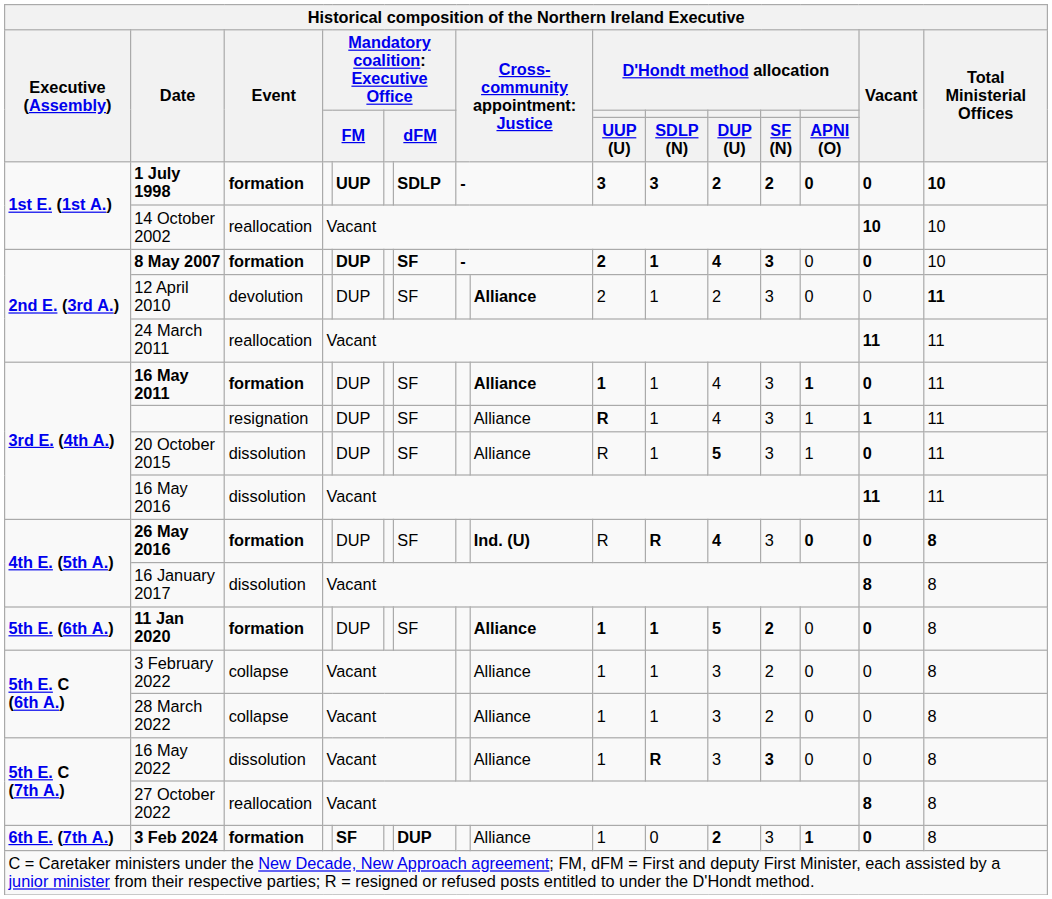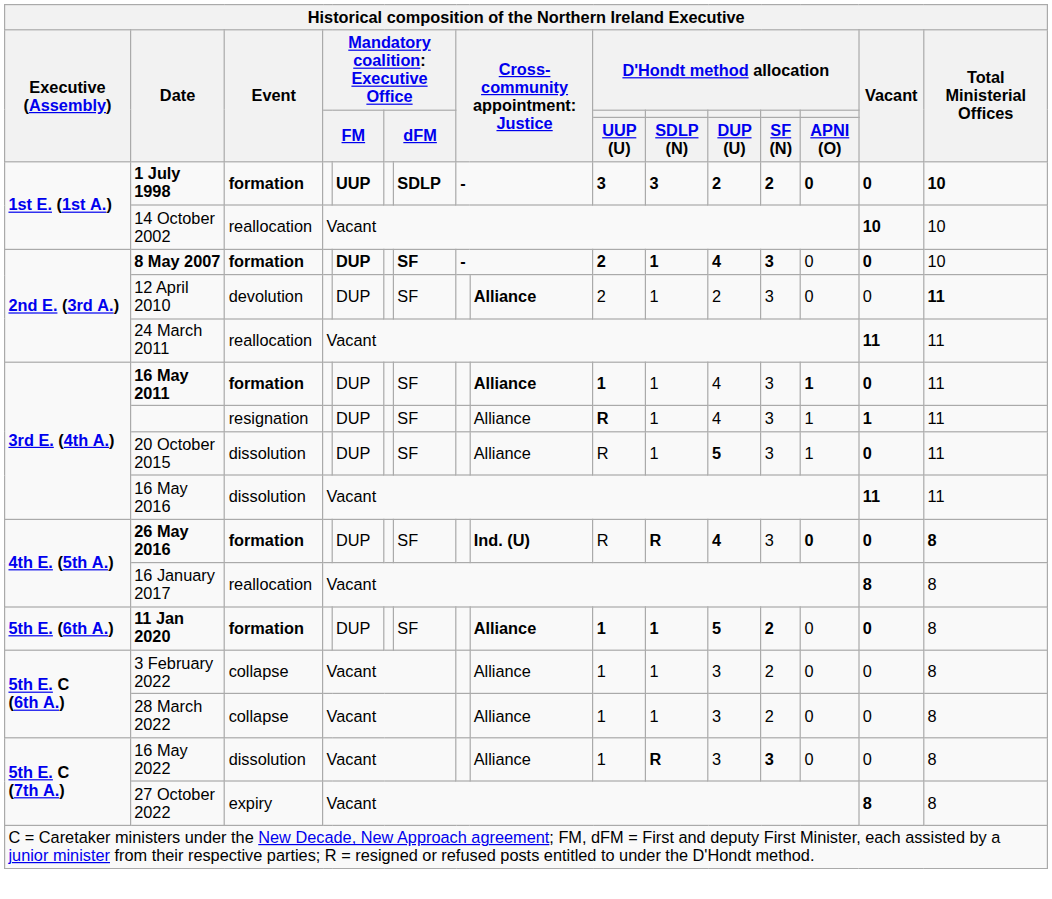16 January 2017 | Event: dissolution -> reallocation
27 October 2022 | Event: reallocation -> expiry
- row: 6th E. (7th A.) | 3 Feb 2024 | formation | SF | DUP | Alliance | 1 | 0 | 2 | 3 | 1 | 0 | 8
